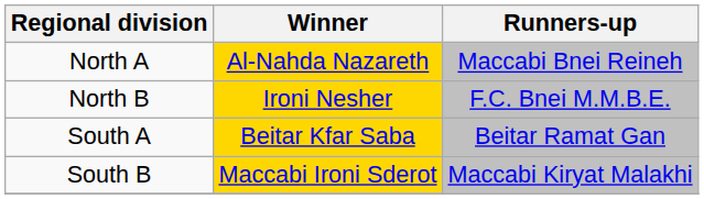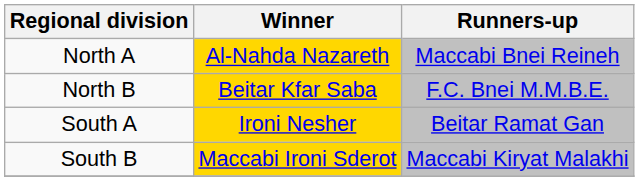North B | Winner: Ironi Nesher -> Beitar Kfar Saba
South A | Winner: Beitar Kfar Saba -> Ironi Nesher
